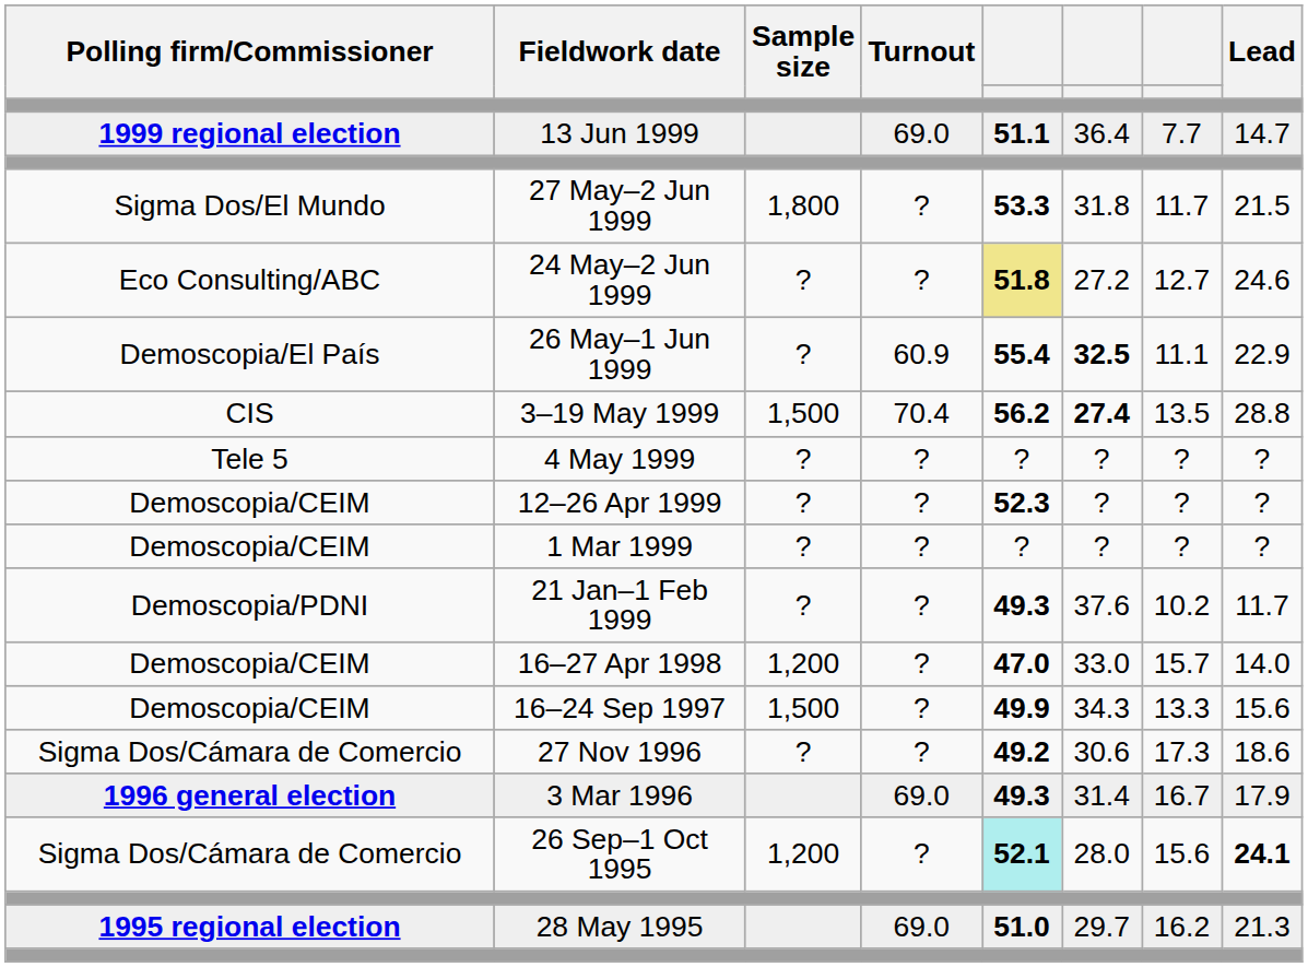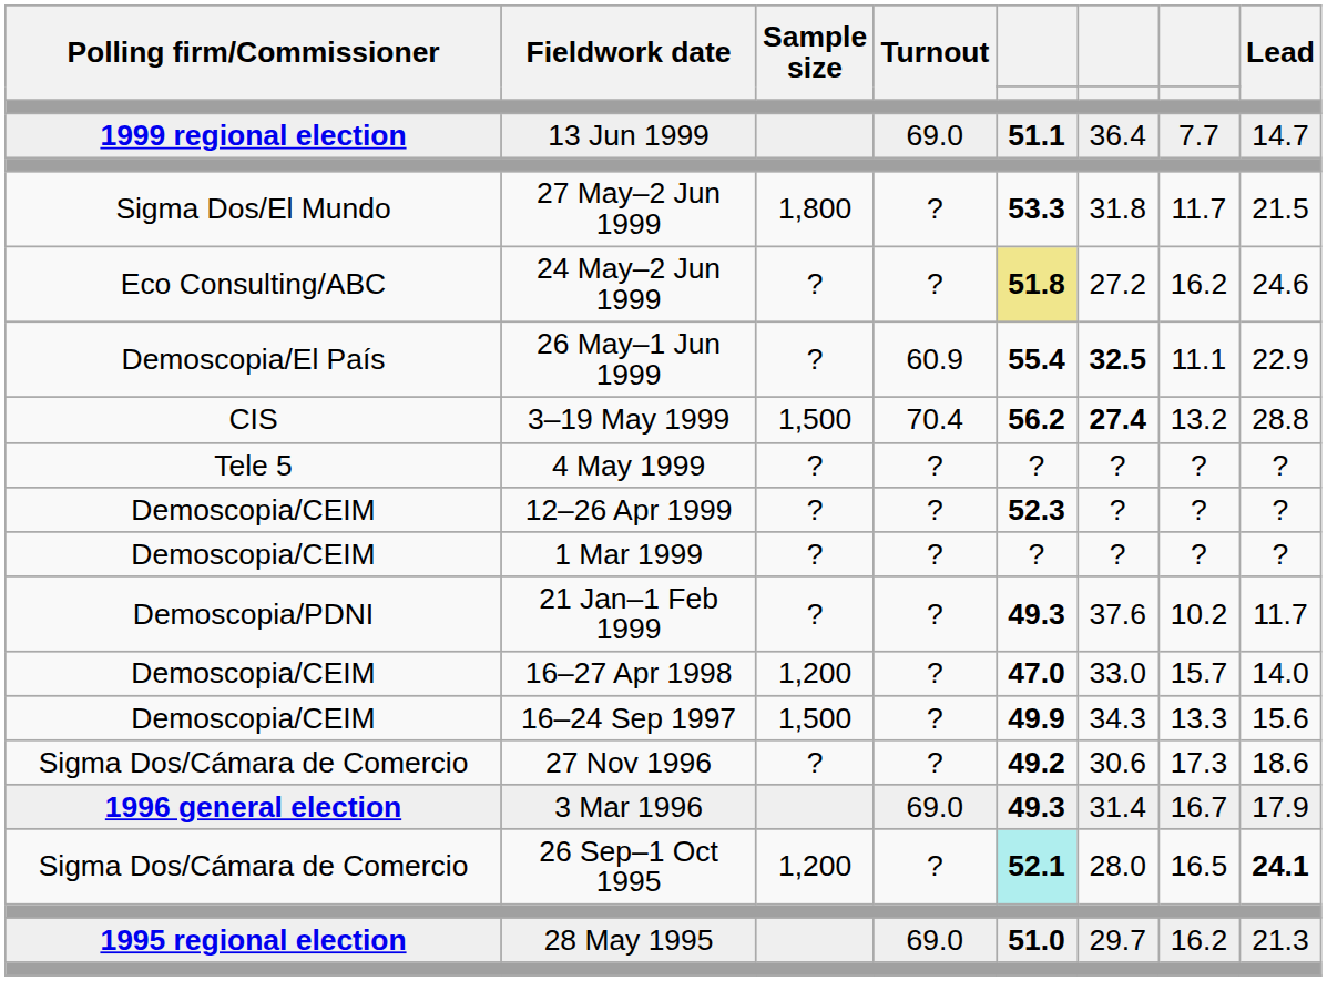24 May–2 Jun 1999 | column 7: 12.7 -> 16.2
3–19 May 1999 | column 7: 13.5 -> 13.2
26 Sep–1 Oct 1995 | column 7: 15.6 -> 16.5
